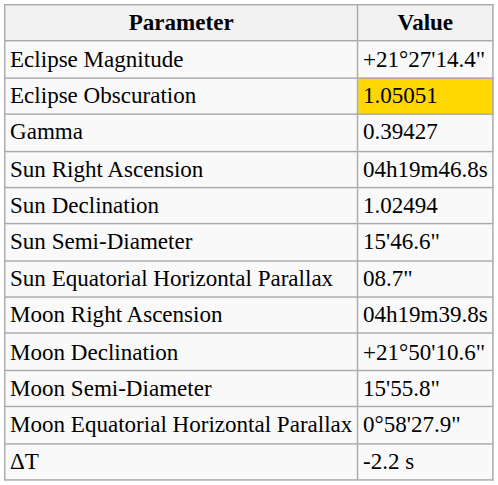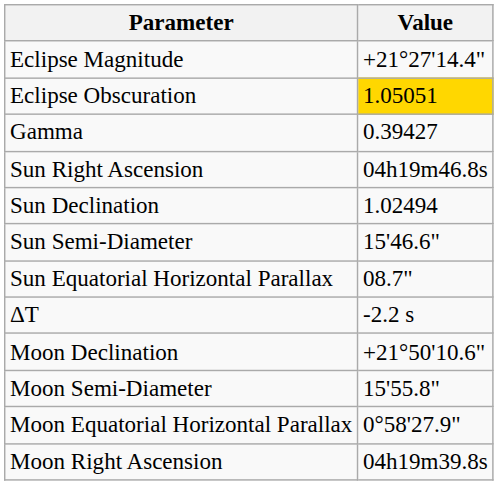rows swapped: Moon Right Ascension <-> ΔT
